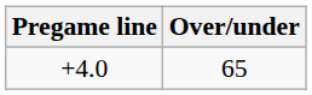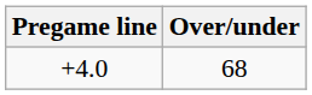+4.0 | Over/under: 65 -> 68
